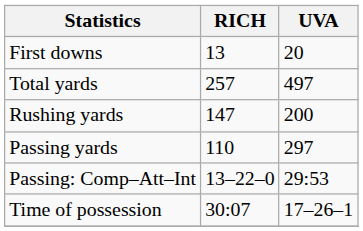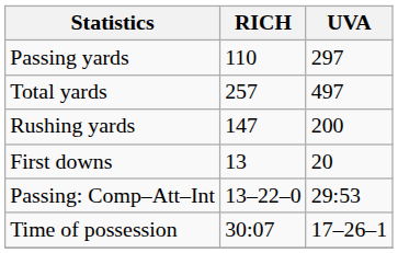rows swapped: First downs <-> Passing yards
